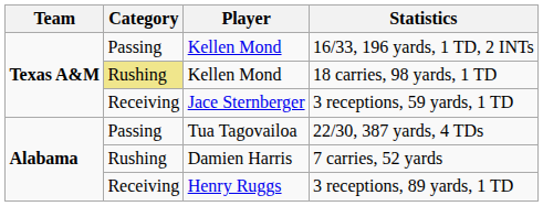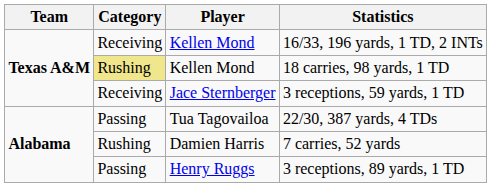16/33, 196 yards, 1 TD, 2 INTs | Category: Passing -> Receiving
3 receptions, 89 yards, 1 TD | Category: Receiving -> Passing
